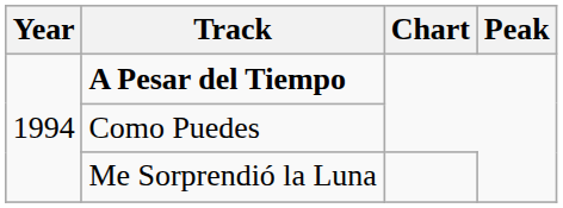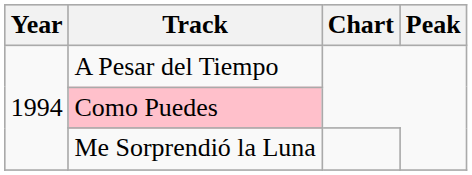A Pesar del Tiempo | Track: bold -> normal
Como Puedes | Track: no background -> pink background
